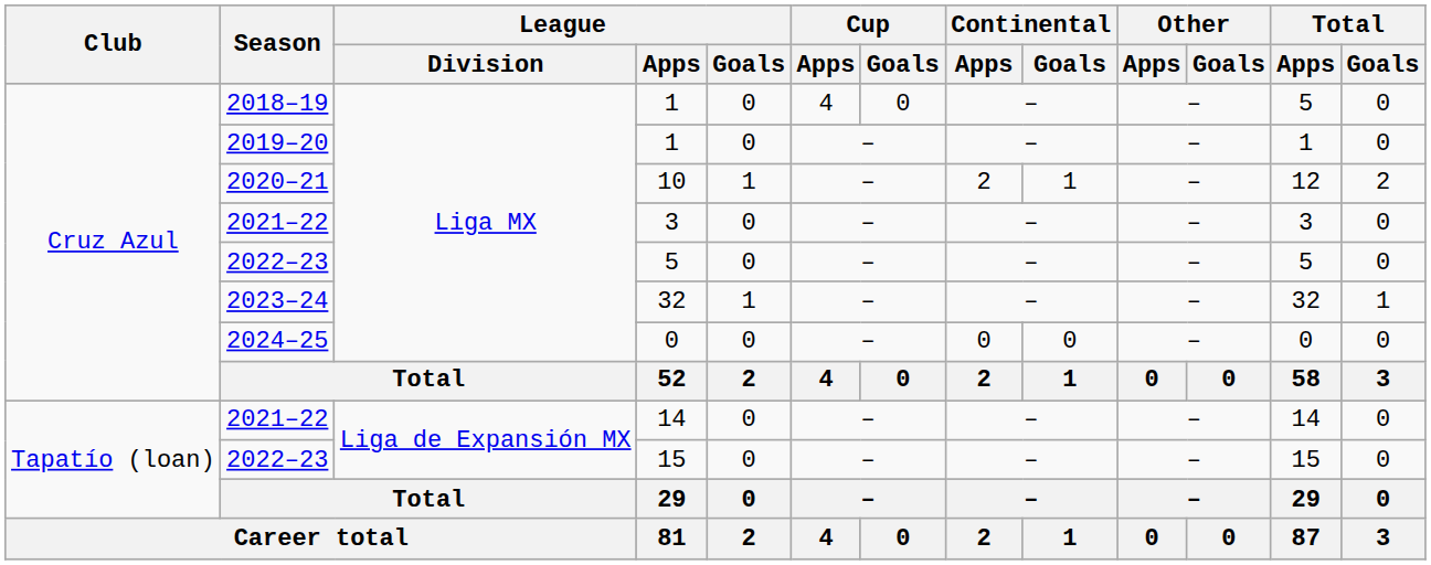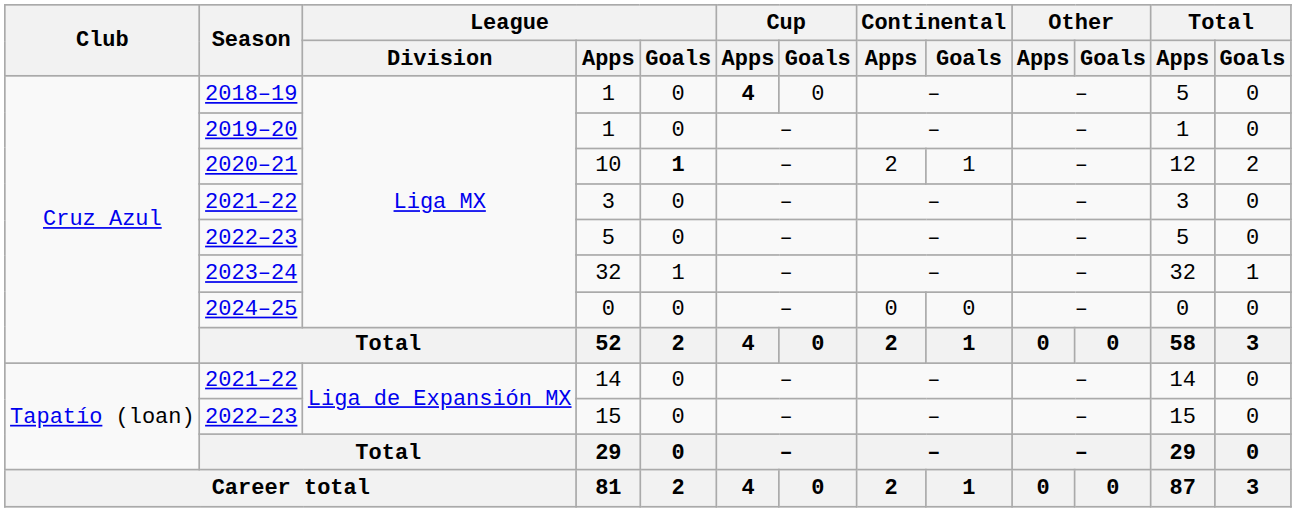2018–19 / 1 | Cup / Apps: normal -> bold
10 | League / Goals: normal -> bold
